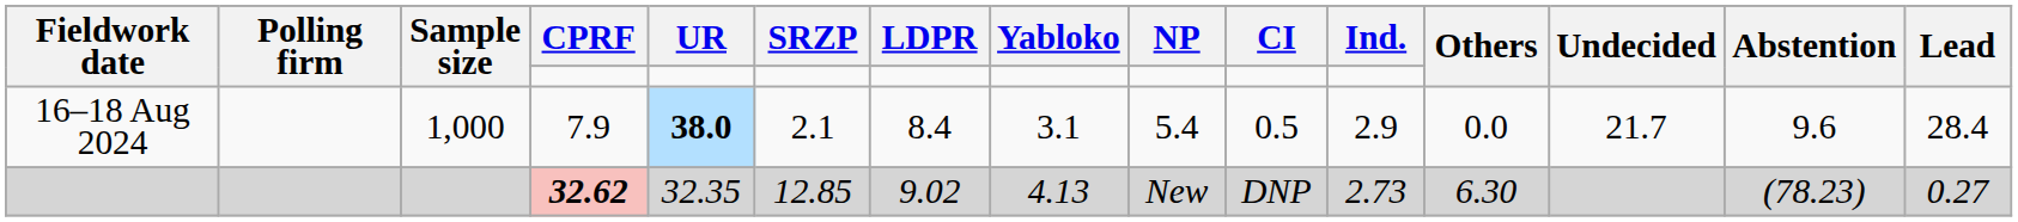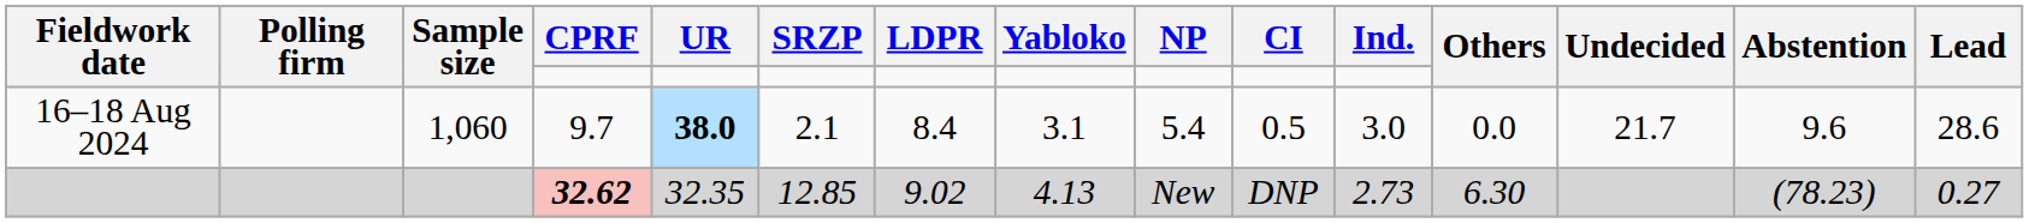16–18 Aug 2024 | Sample size: 1,000 -> 1,060
16–18 Aug 2024 | CPRF: 7.9 -> 9.7
16–18 Aug 2024 | Ind.: 2.9 -> 3.0
16–18 Aug 2024 | Lead: 28.4 -> 28.6
